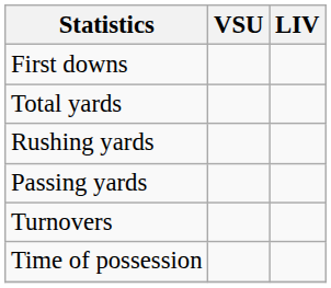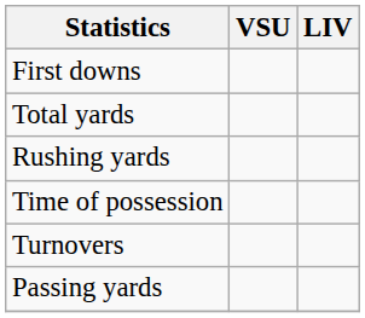rows swapped: Passing yards <-> Time of possession
